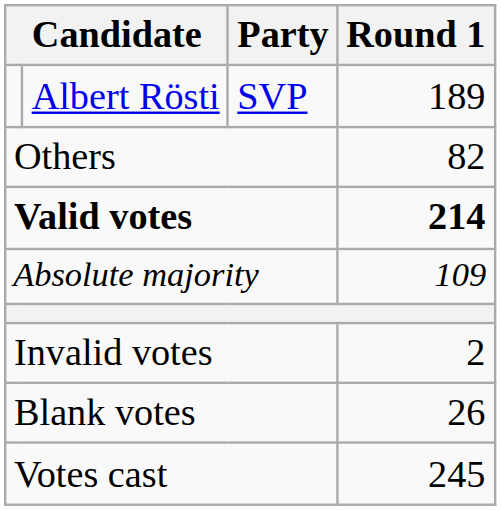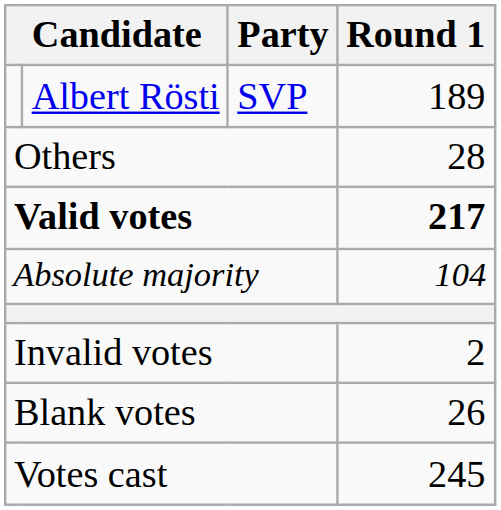Others | Round 1: 82 -> 28
Valid votes | Round 1: 214 -> 217
Absolute majority | Round 1: 109 -> 104
